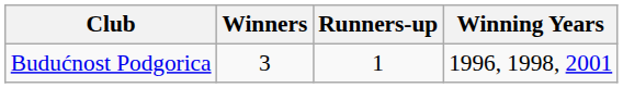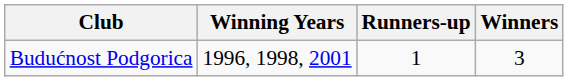columns swapped: Winners <-> Winning Years
